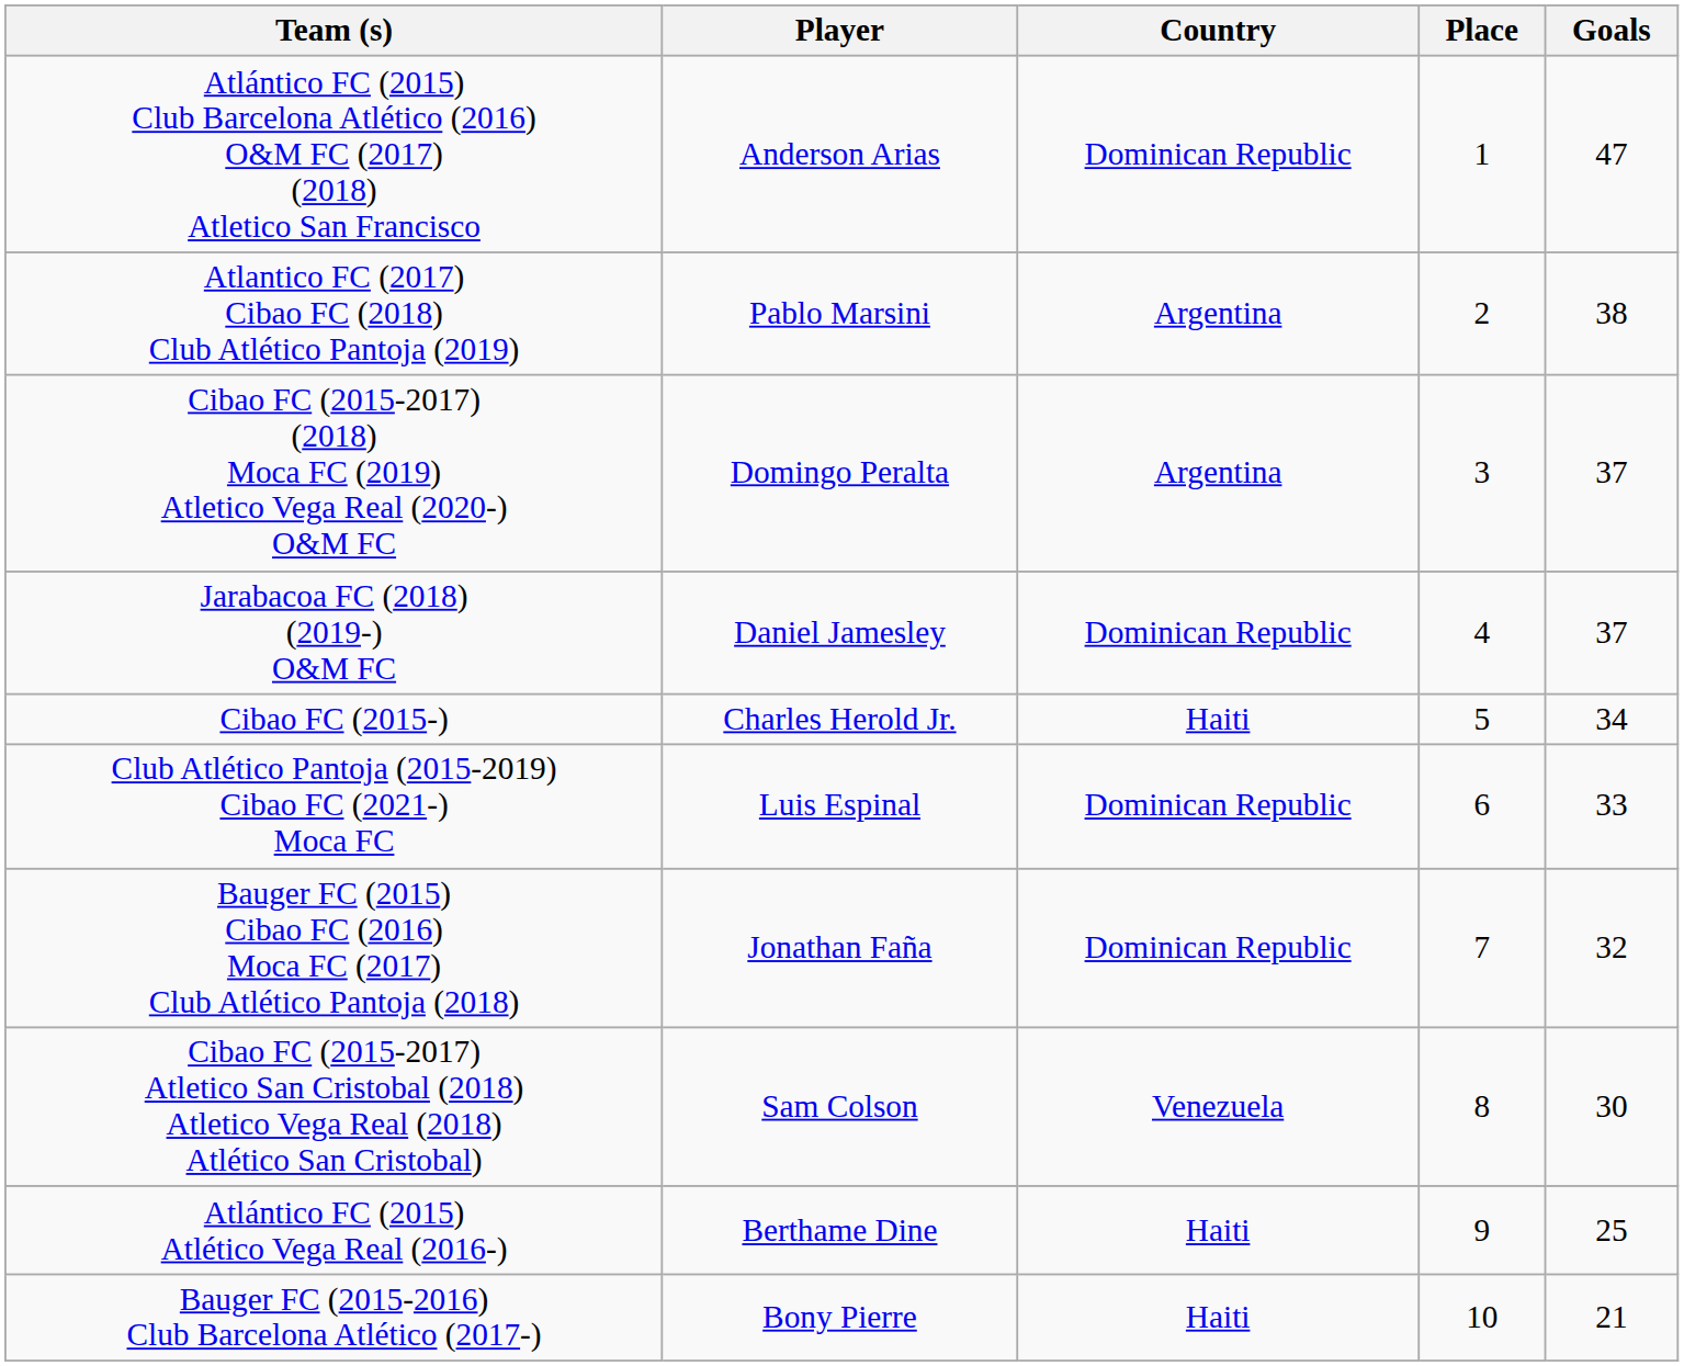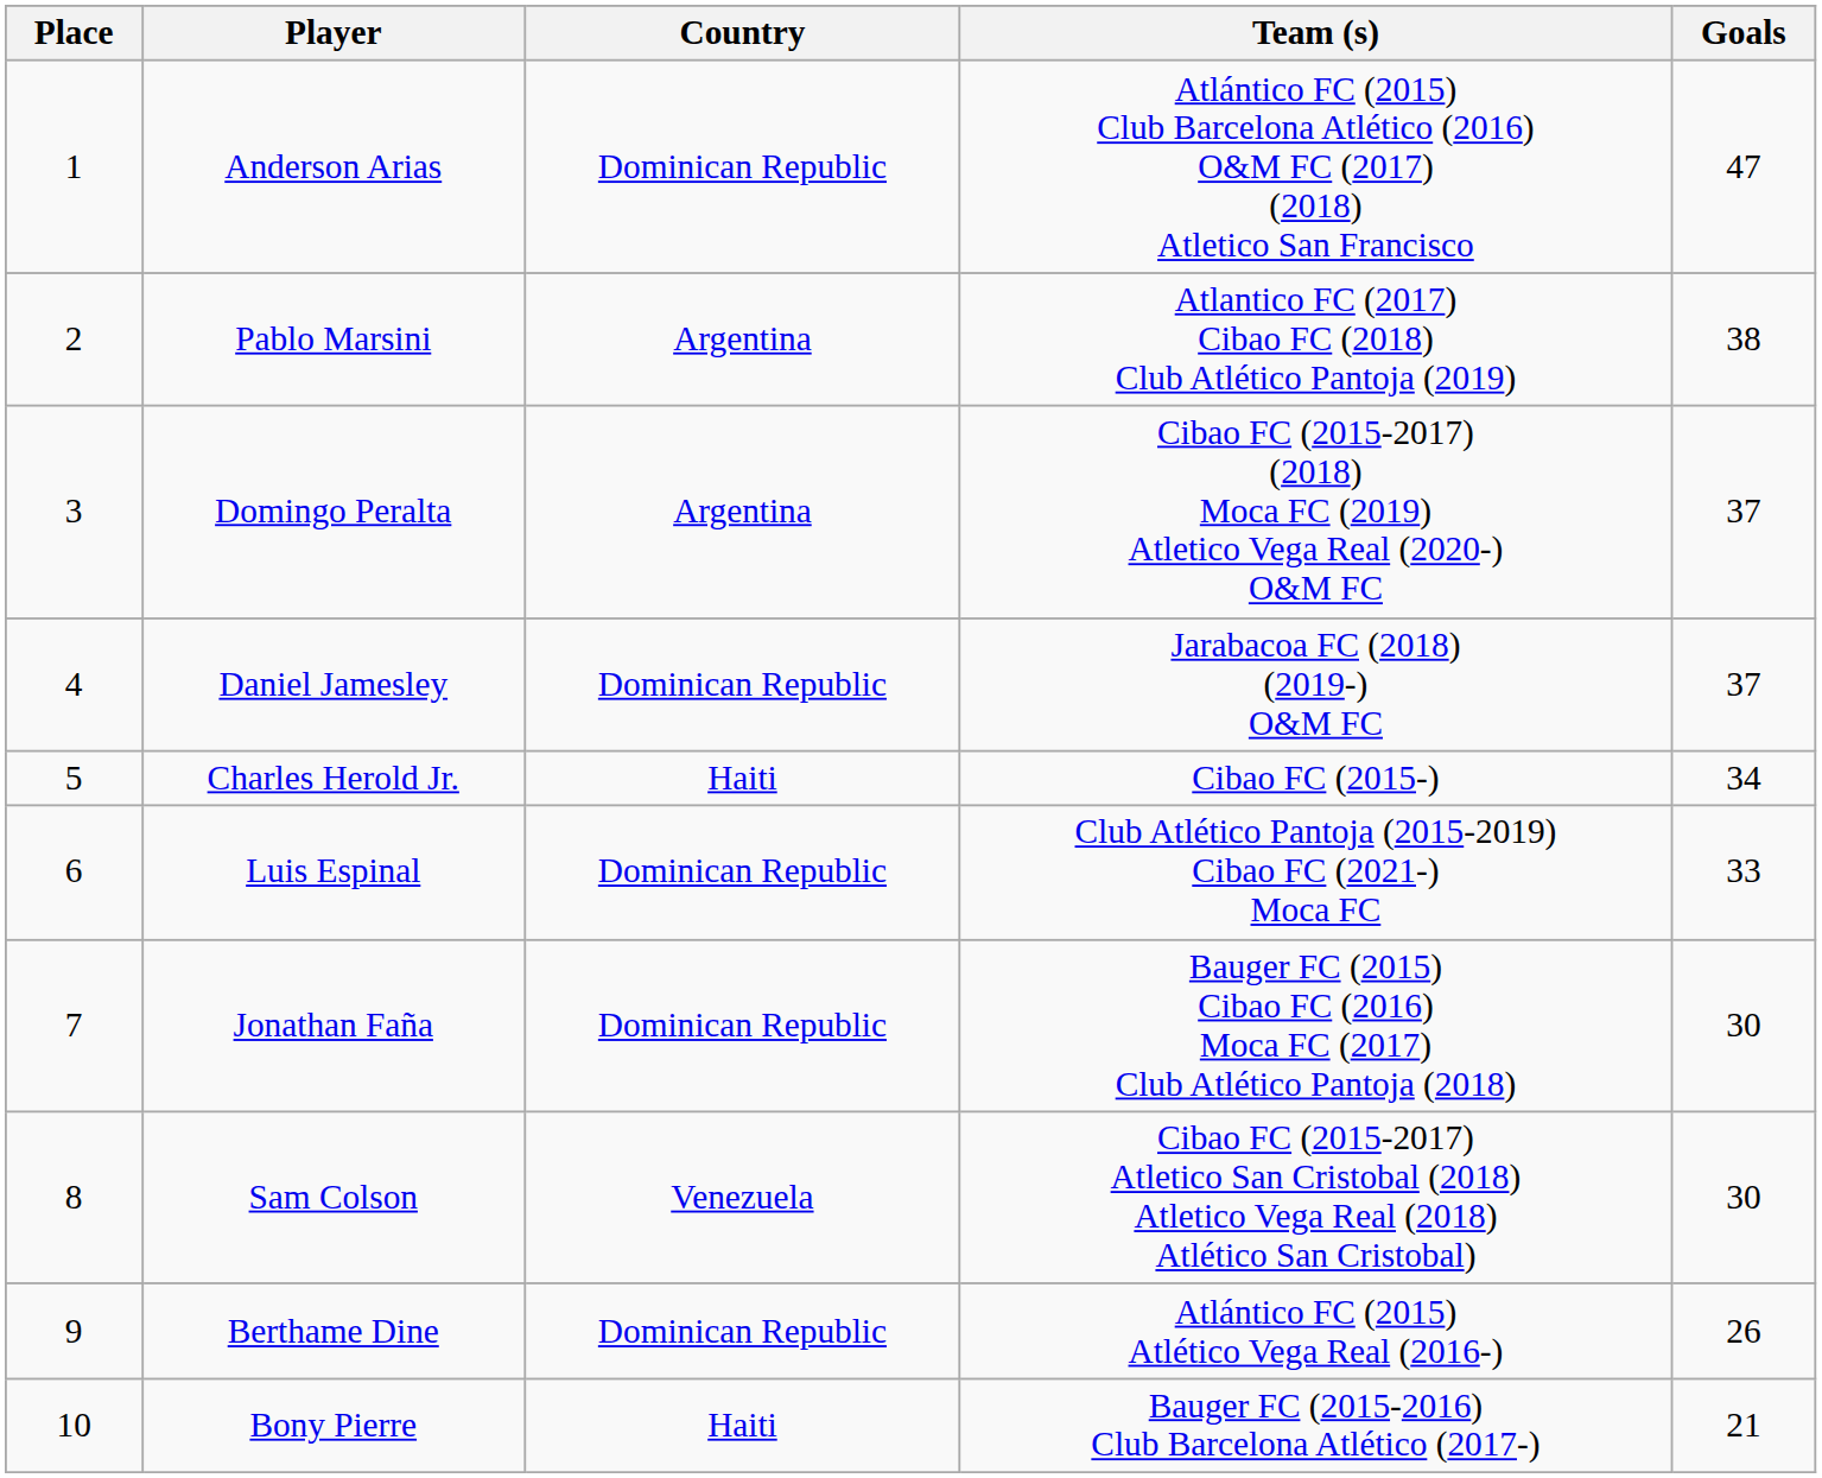columns swapped: Place <-> Team (s)
Jonathan Faña | Goals: 32 -> 30
Berthame Dine | Country: Haiti -> Dominican Republic
Berthame Dine | Goals: 25 -> 26
